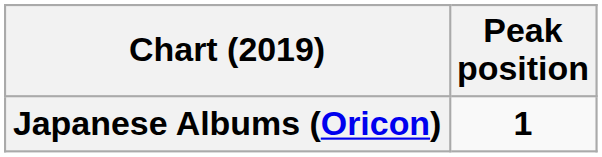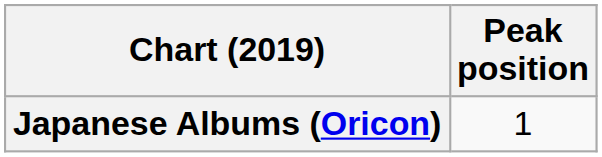Japanese Albums (Oricon) | Peak position: bold -> normal
